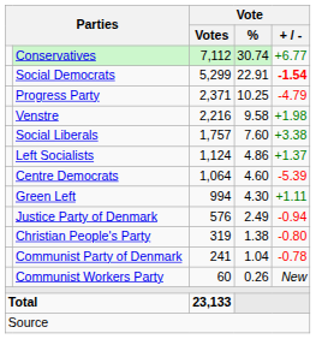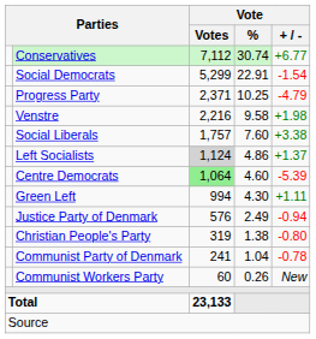Social Democrats | Vote / + / -: bold -> normal
Left Socialists | Vote / Votes: no background -> lightgrey background
Centre Democrats | Vote / Votes: no background -> lightgreen background
